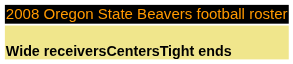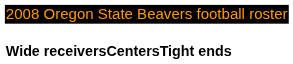Wide receiversCentersTight ends | column 1: khaki background -> no background
